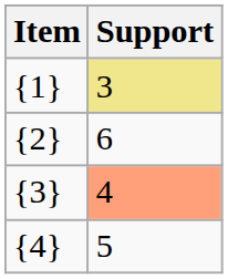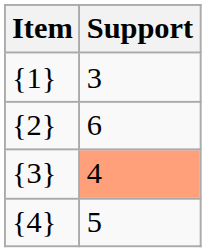{1} | Support: khaki background -> no background
